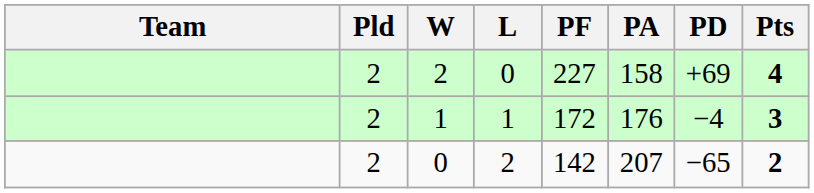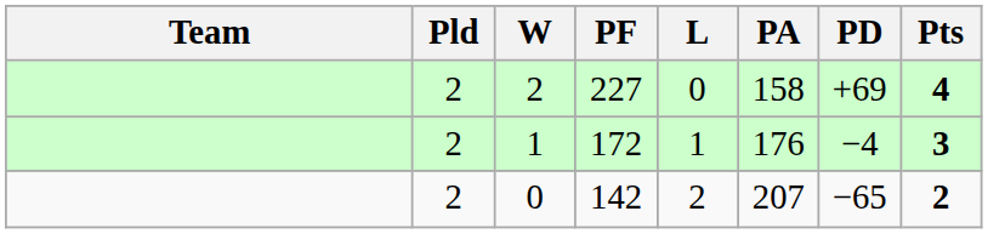columns swapped: L <-> PF
